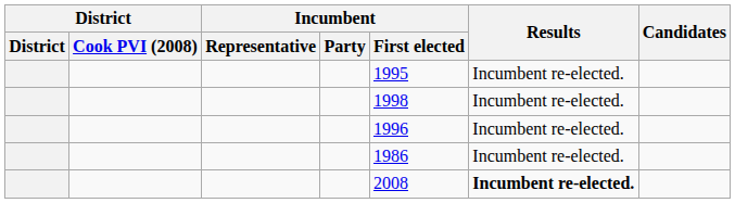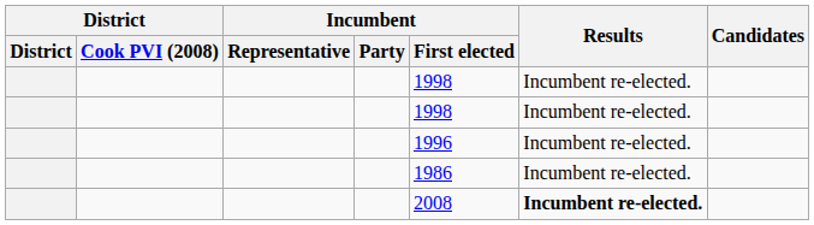row 3 | Incumbent / First elected: 1995 -> 1998
